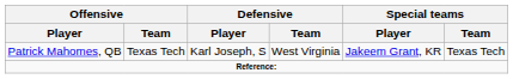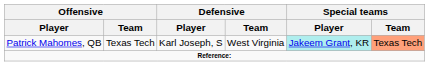Patrick Mahomes, QB | Special teams / Player: no background -> paleturquoise background
Patrick Mahomes, QB | Special teams / Team: no background -> lightsalmon background
